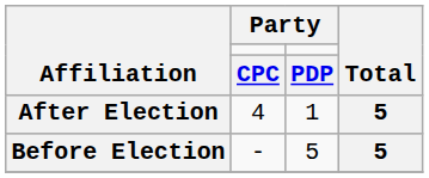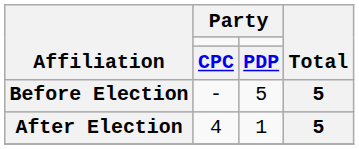rows swapped: Before Election <-> After Election
